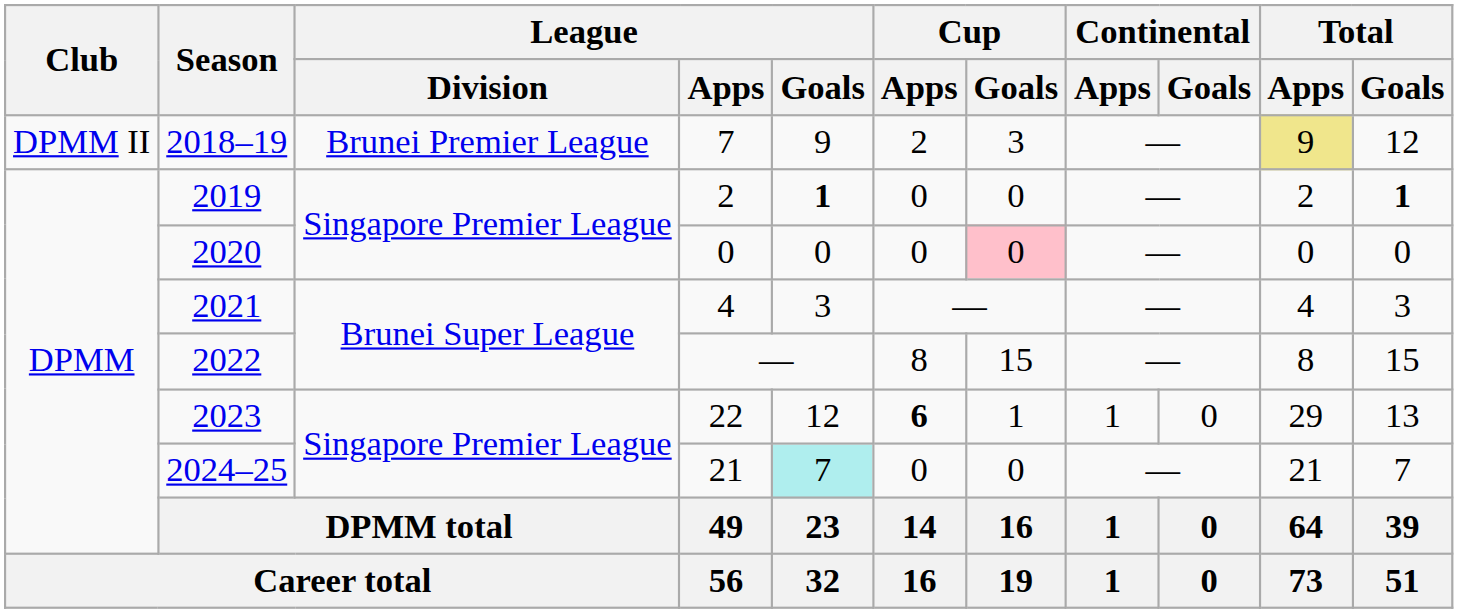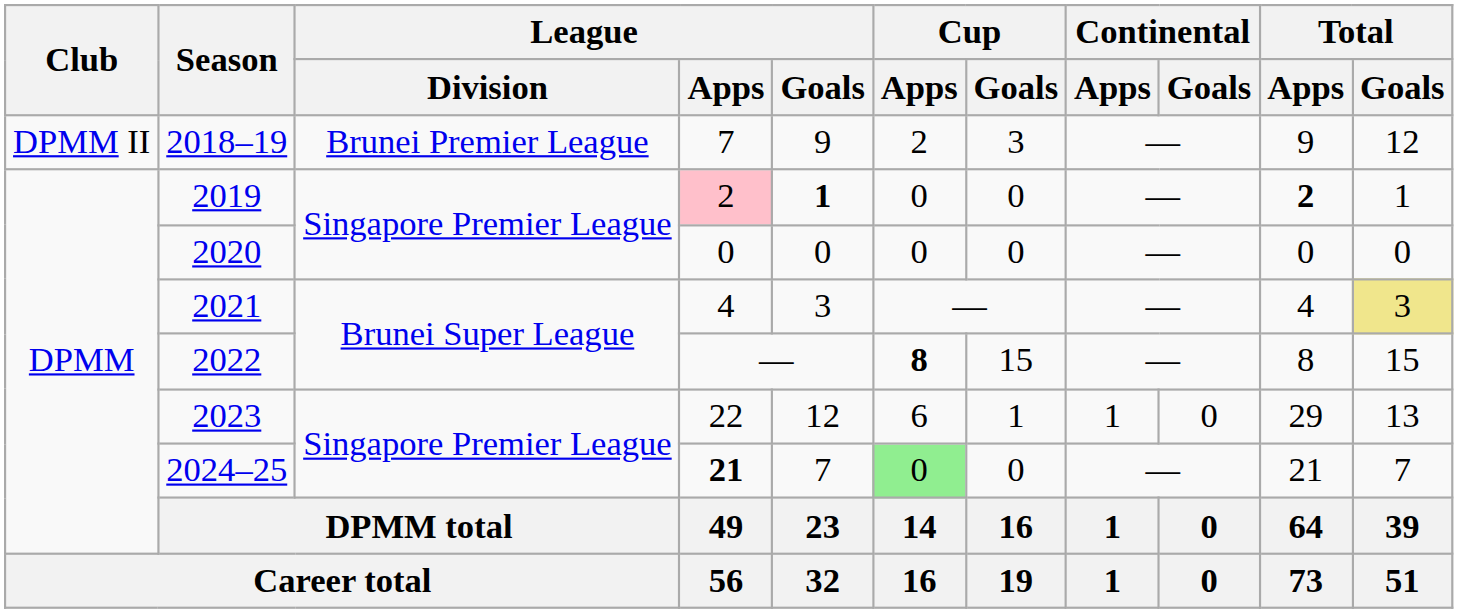2018–19 | Total / Apps: khaki background -> no background
2019 | League / Apps: no background -> pink background
2019 | Total / Apps: normal -> bold
2019 | Total / Goals: bold -> normal
2020 | Cup / Goals: pink background -> no background
2021 | Total / Goals: no background -> khaki background
2022 | Cup / Apps: normal -> bold
2023 | Cup / Apps: bold -> normal
2024–25 | League / Apps: normal -> bold
2024–25 | League / Goals: paleturquoise background -> no background
2024–25 | Cup / Apps: no background -> lightgreen background
